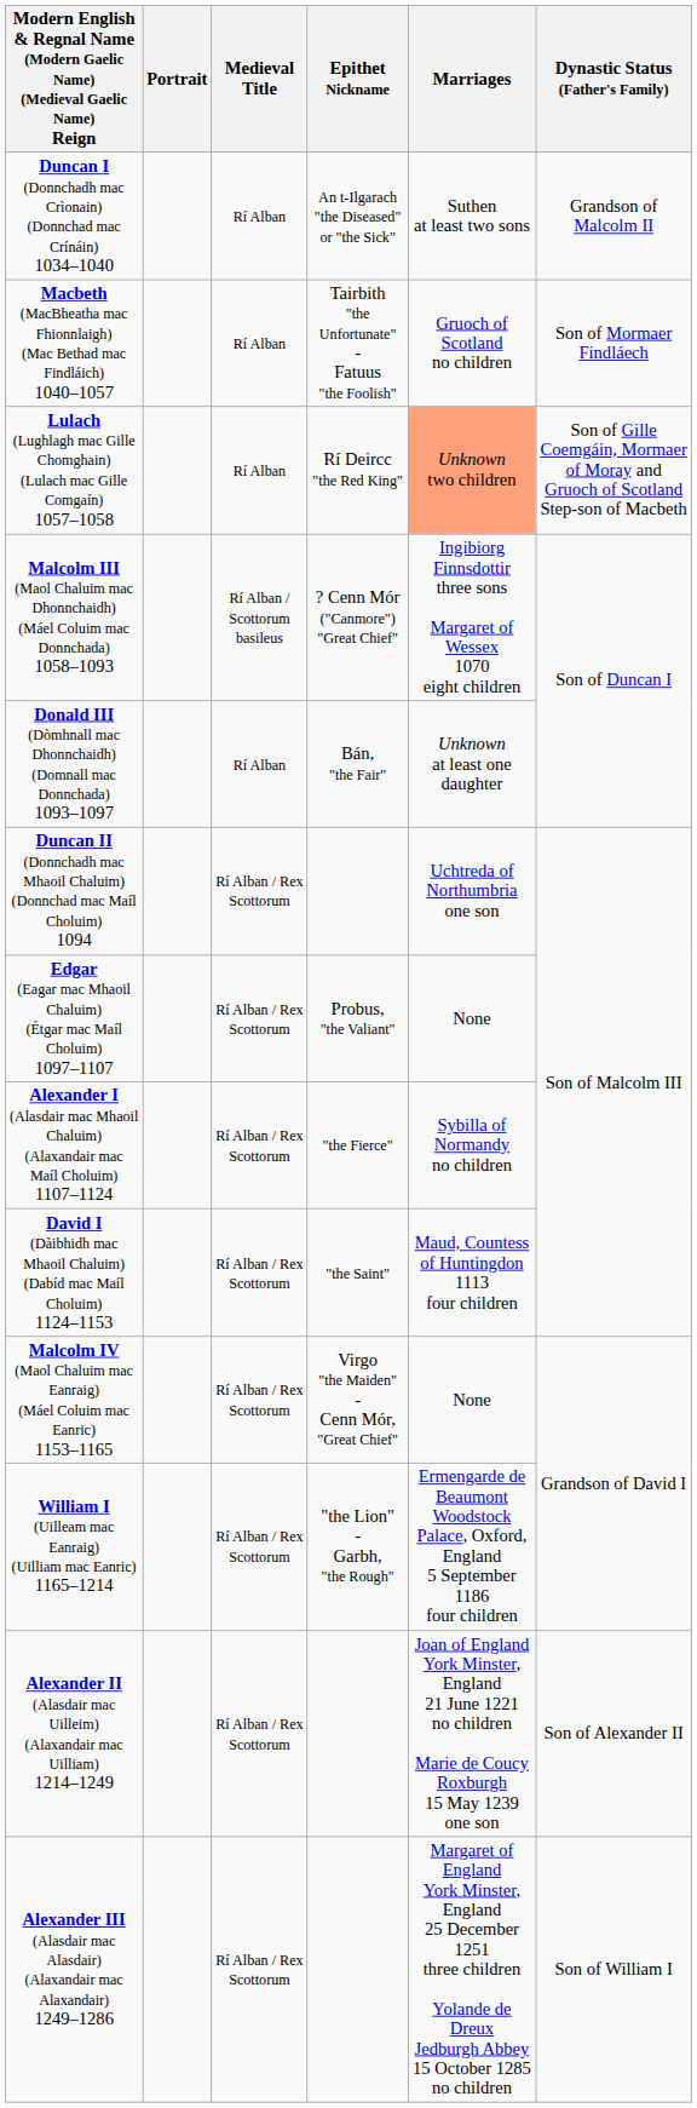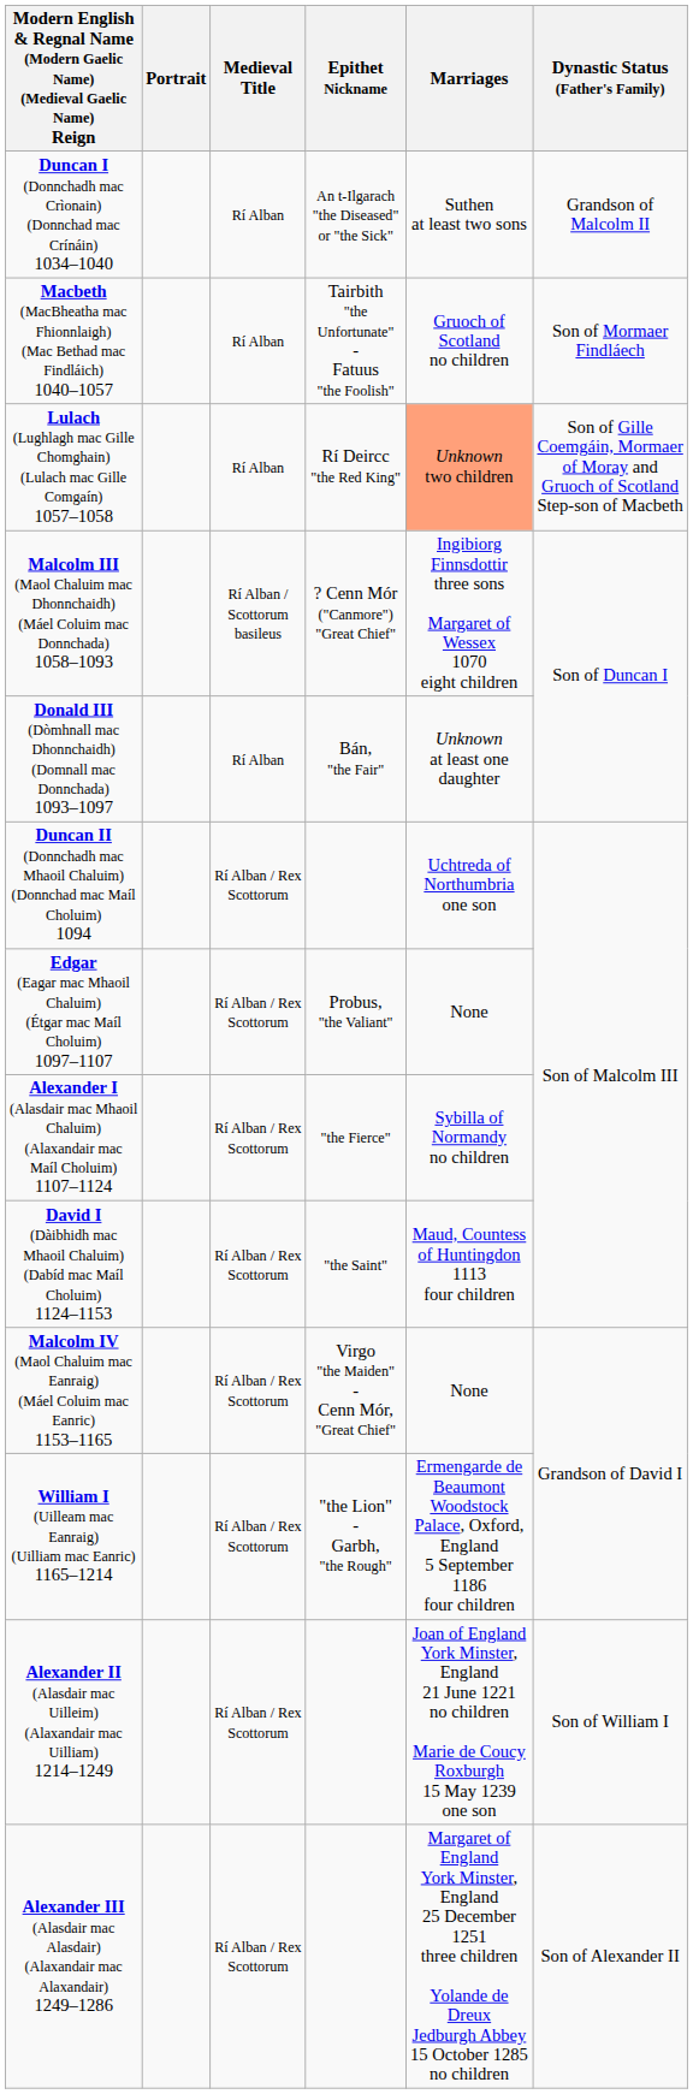row 13 | Dynastic Status (Father's Family): Son of Alexander II -> Son of William I
row 14 | Dynastic Status (Father's Family): Son of William I -> Son of Alexander II
